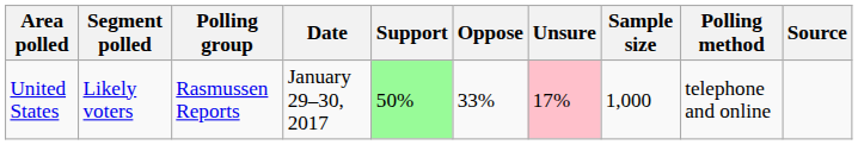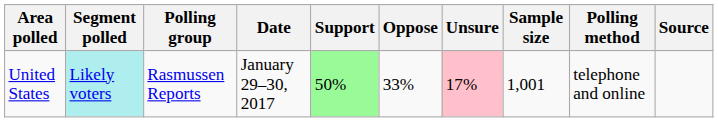United States | Segment polled: no background -> paleturquoise background
United States | Sample size: 1,000 -> 1,001
